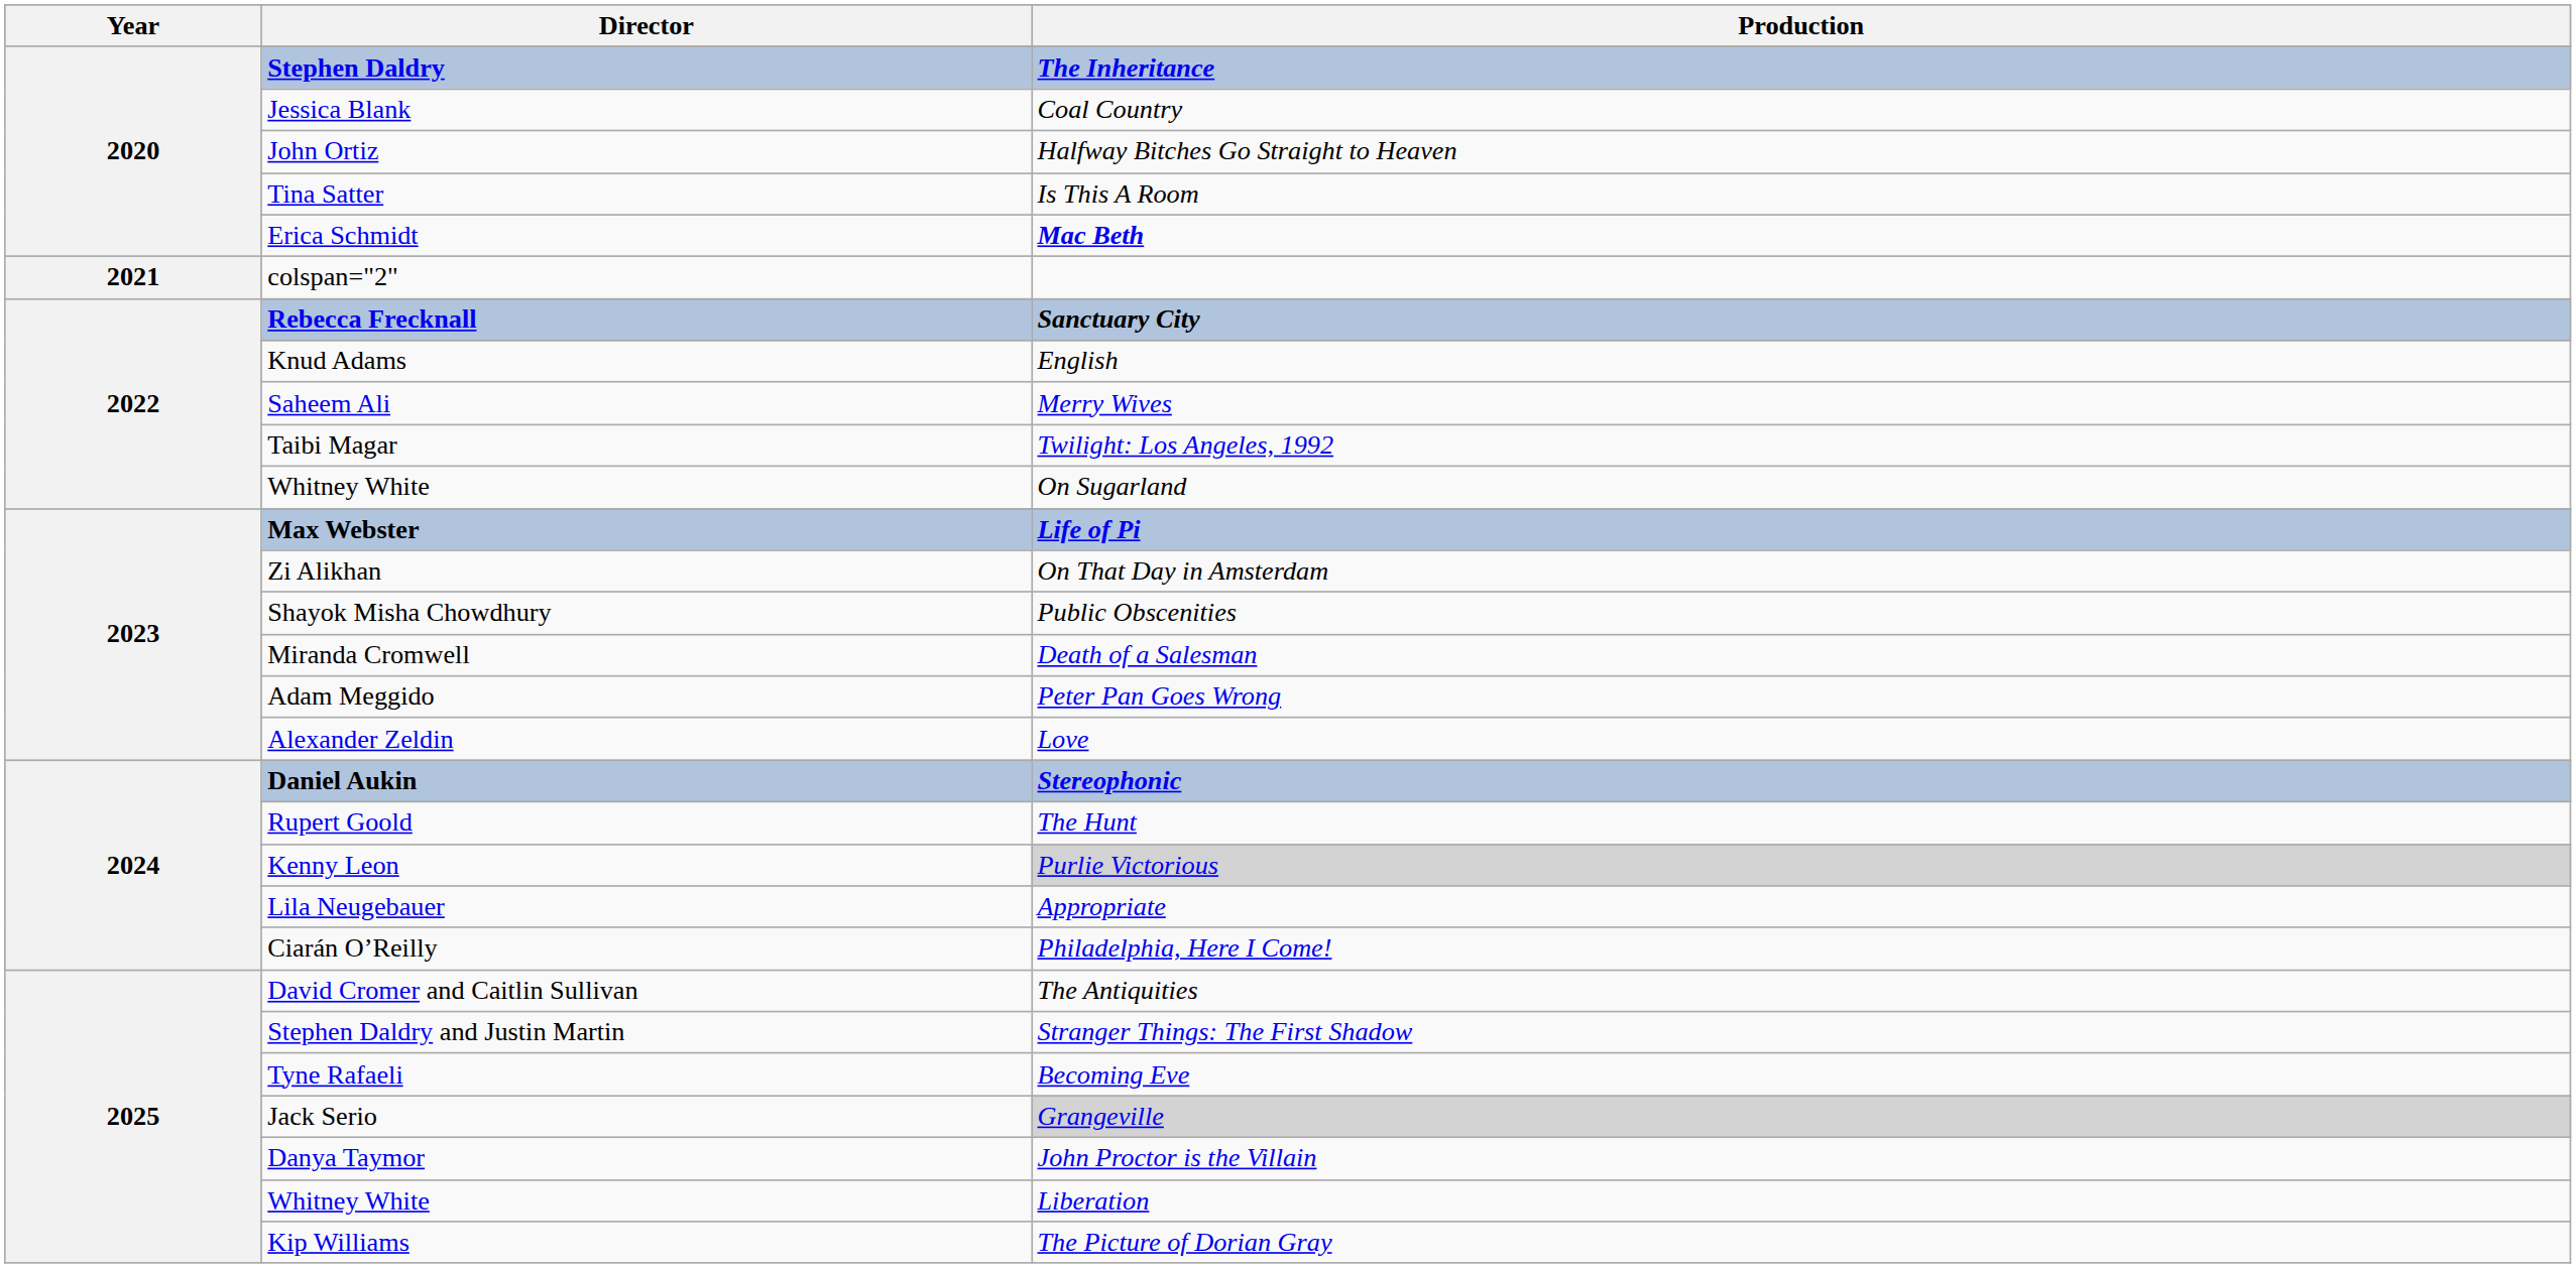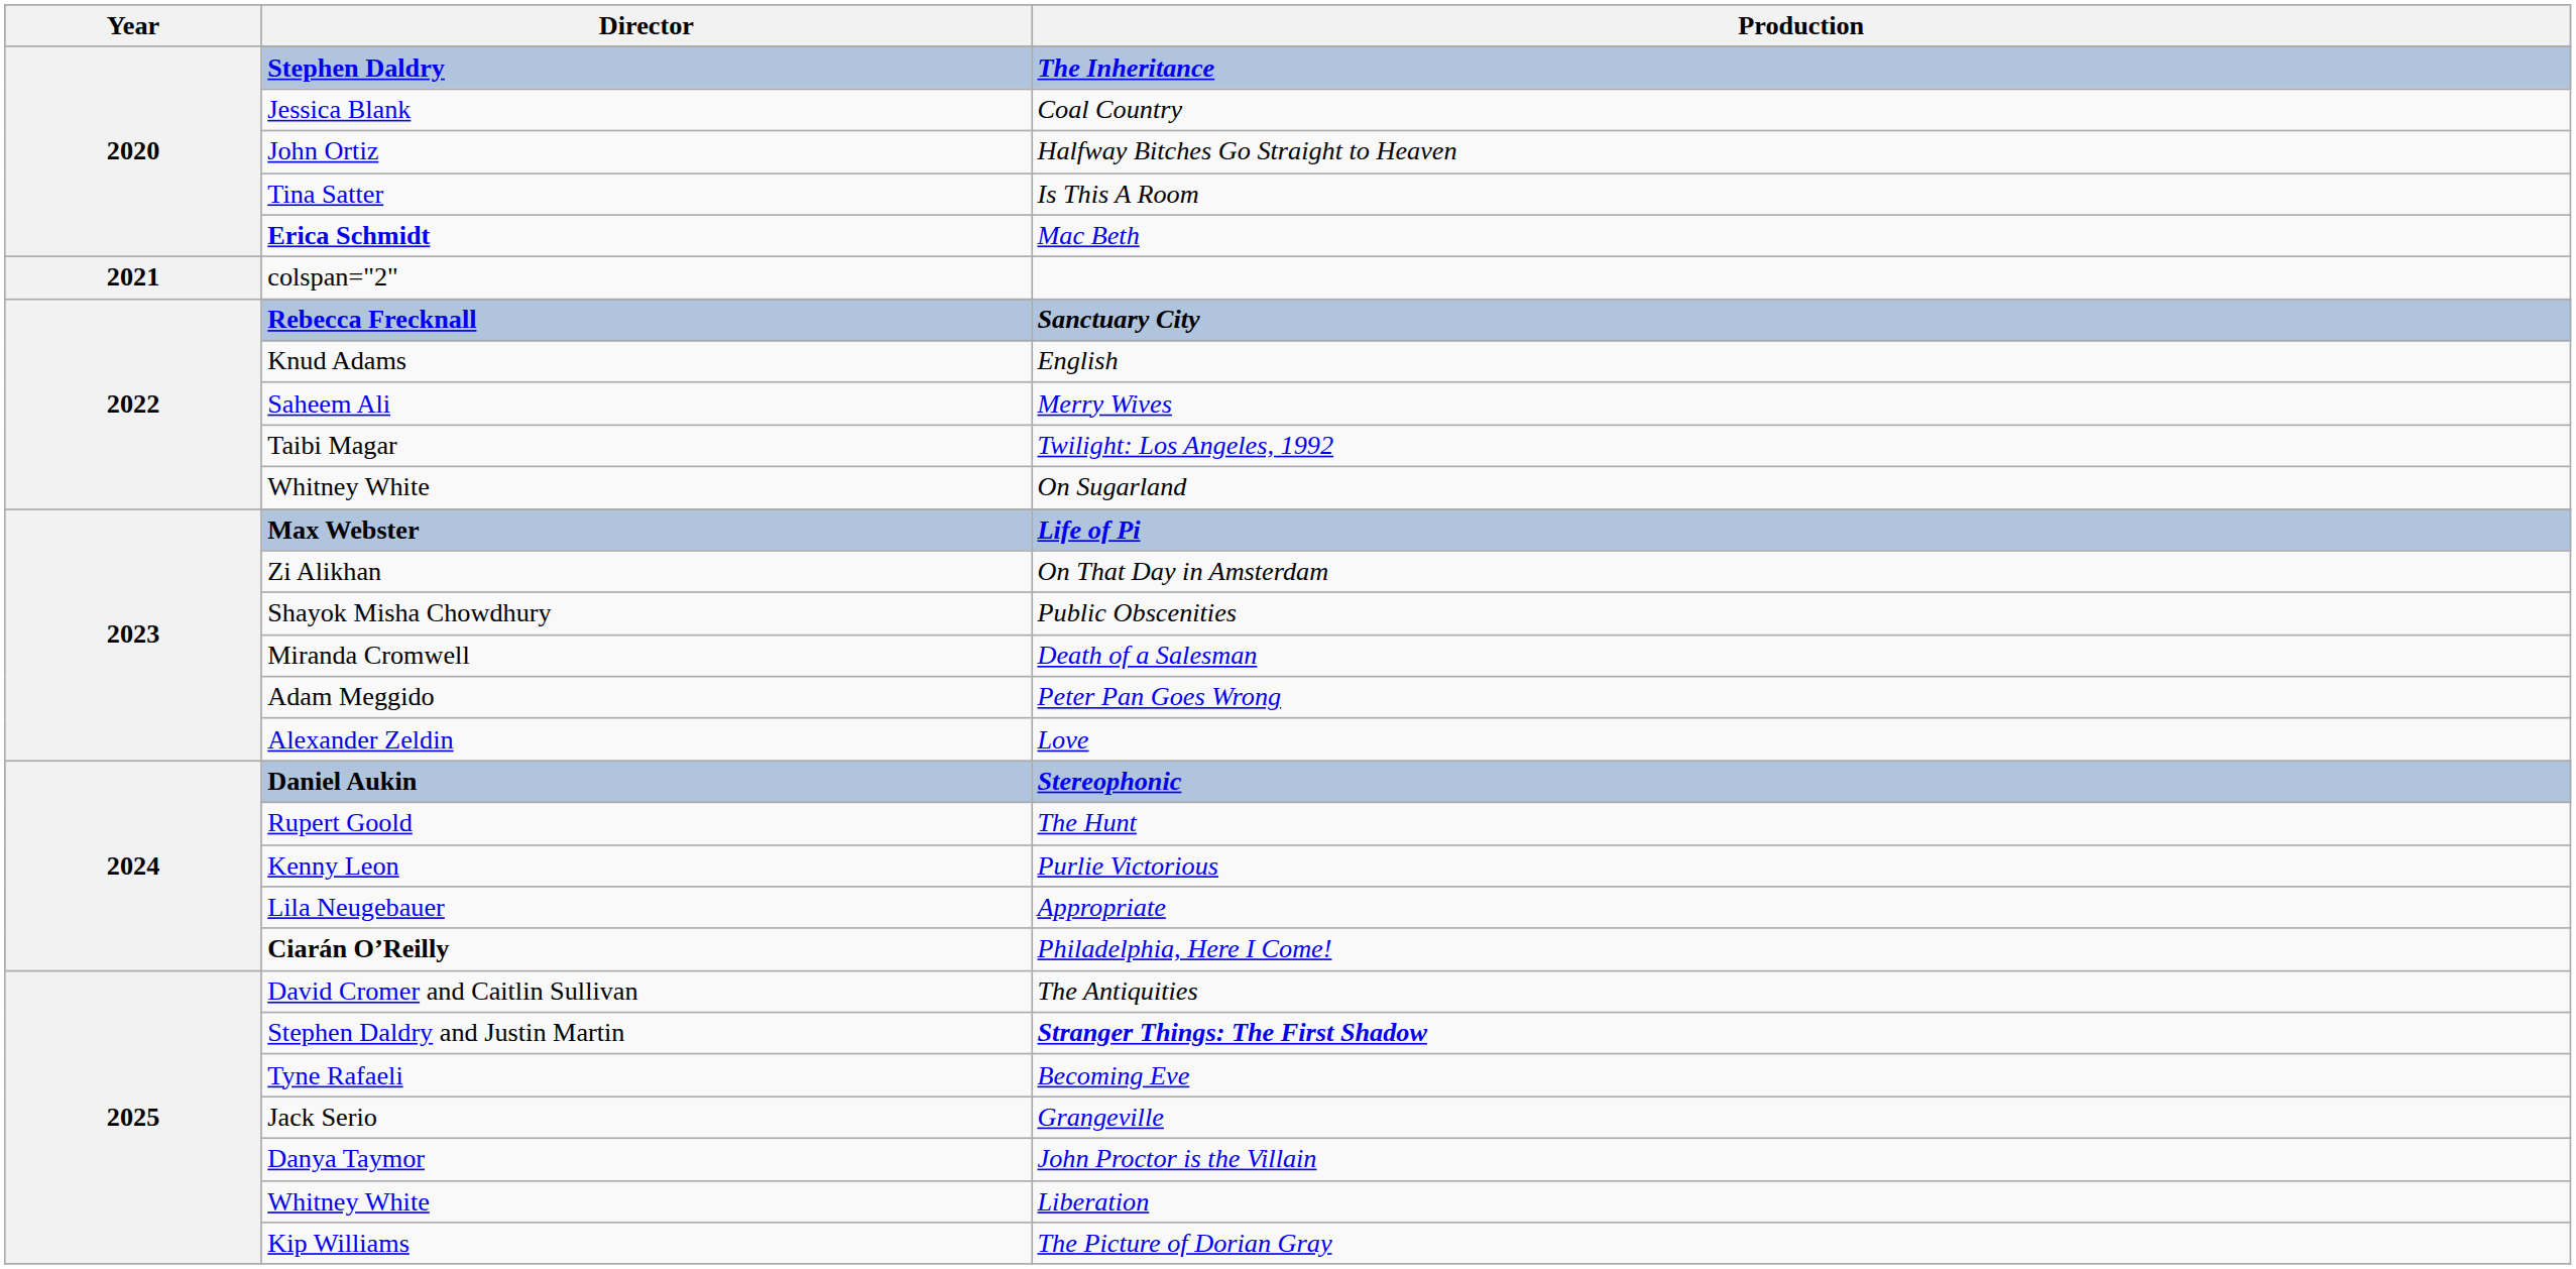Mac Beth | Director: normal -> bold
Mac Beth | Production: bold -> normal
Purlie Victorious | Production: lightgrey background -> no background
Philadelphia, Here I Come! | Director: normal -> bold
Stranger Things: The First Shadow | Production: normal -> bold
Grangeville | Production: lightgrey background -> no background
